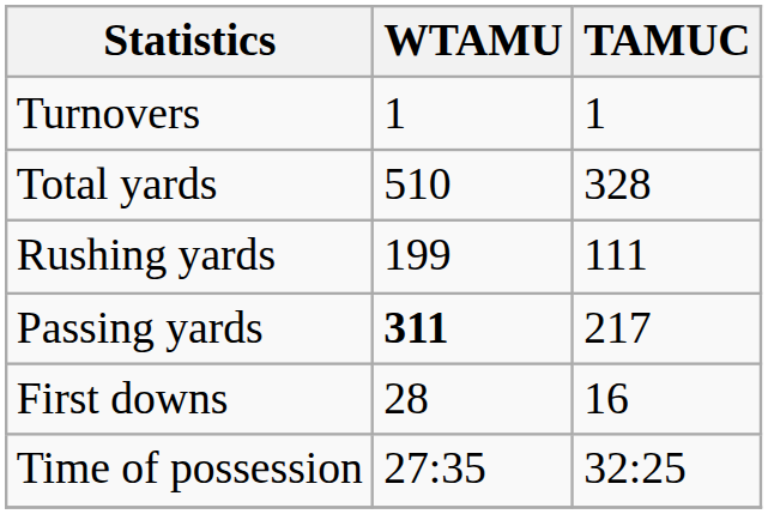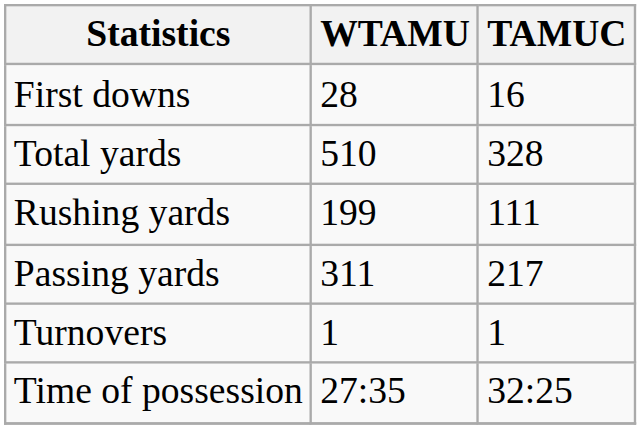rows swapped: First downs <-> Turnovers
Passing yards | WTAMU: bold -> normal
